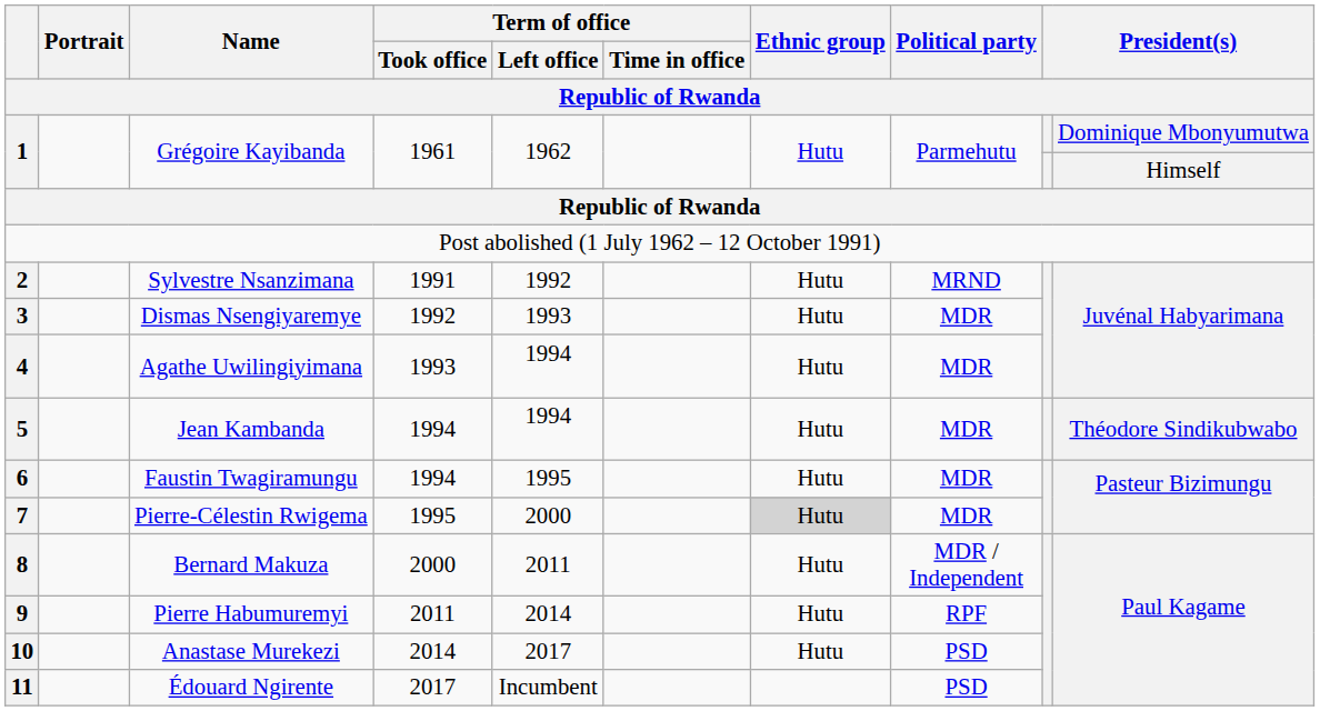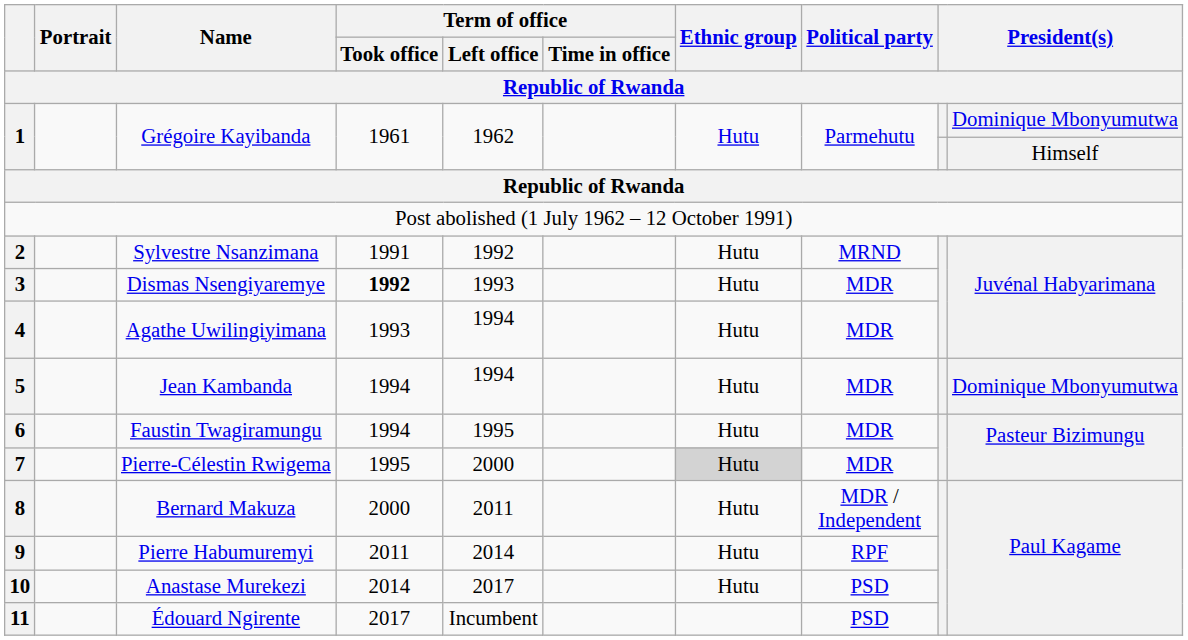3 | Term of office / Took office: normal -> bold
5 | column 10: Théodore Sindikubwabo -> Dominique Mbonyumutwa
